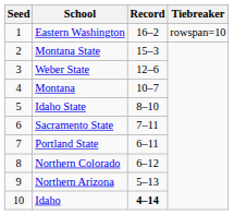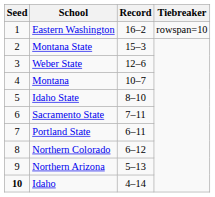Idaho | Seed: normal -> bold
Idaho | Record: bold -> normal
